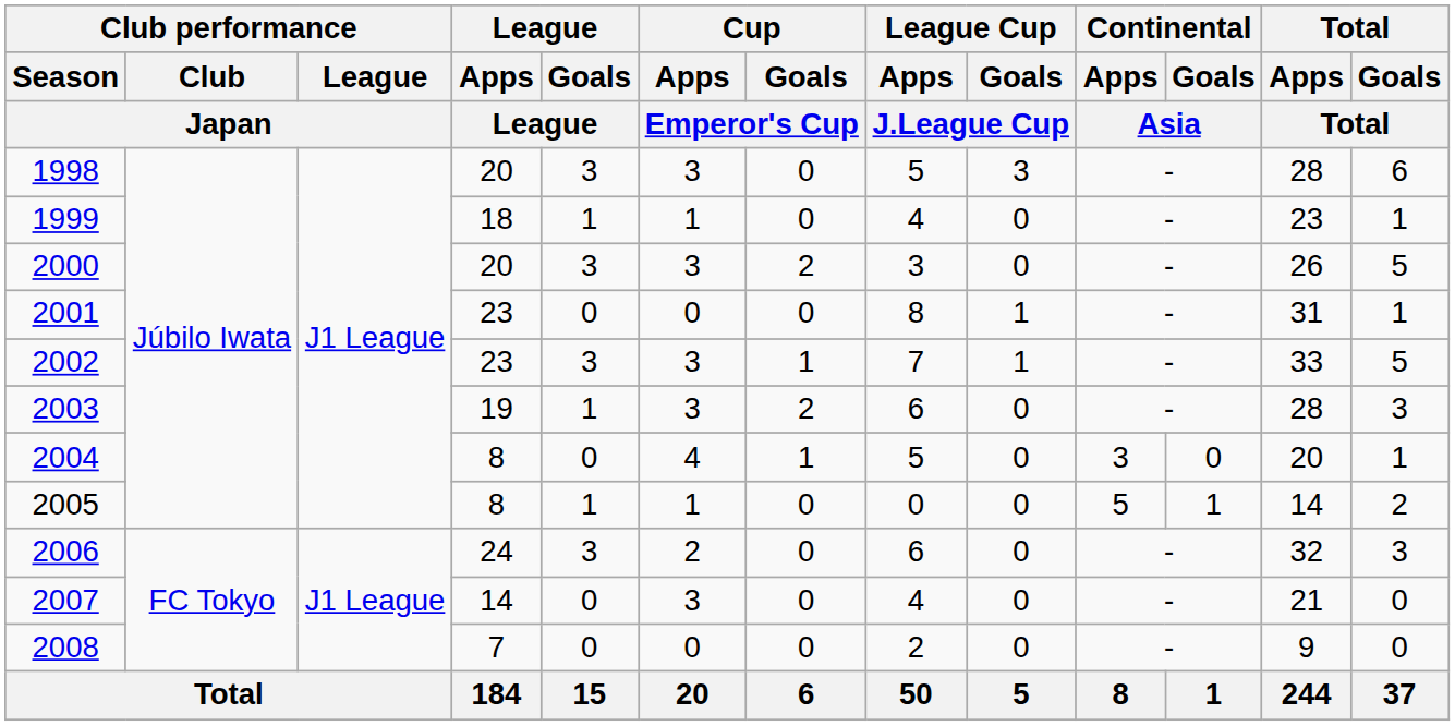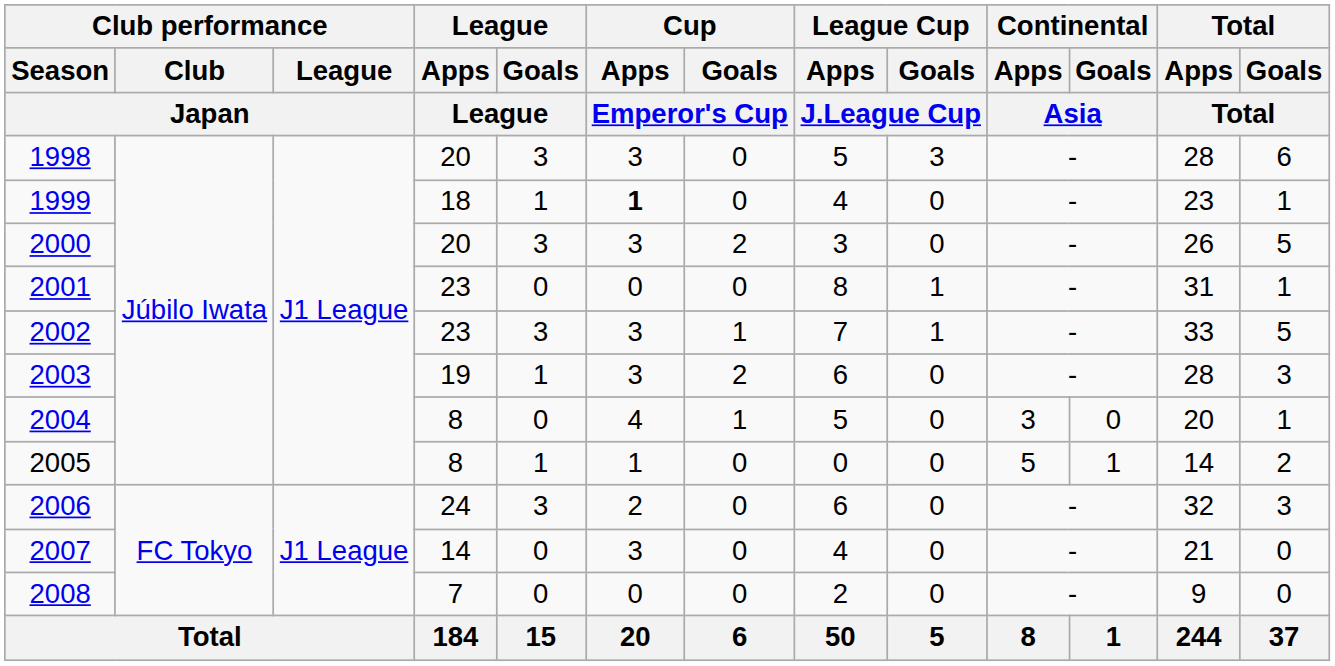1999 | Cup / Apps / Emperor's Cup: normal -> bold
